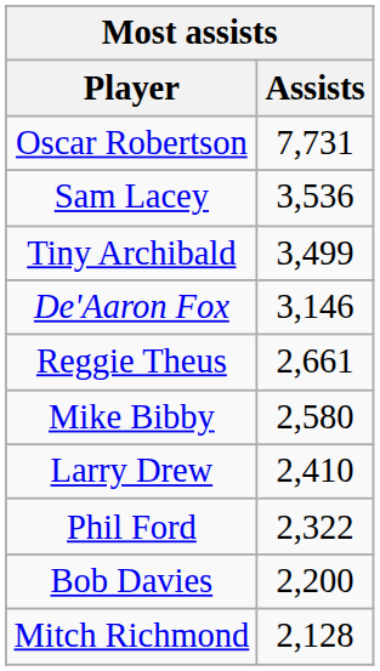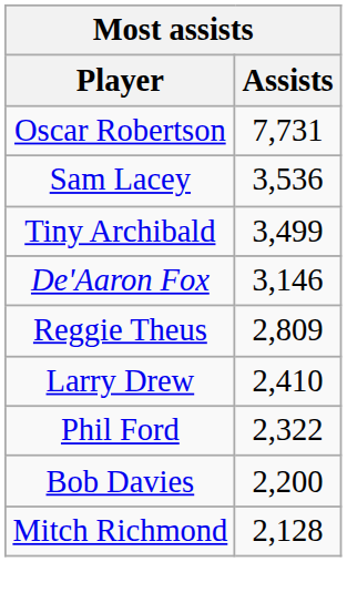Reggie Theus | Assists: 2,661 -> 2,809
- row: Mike Bibby | 2,580
